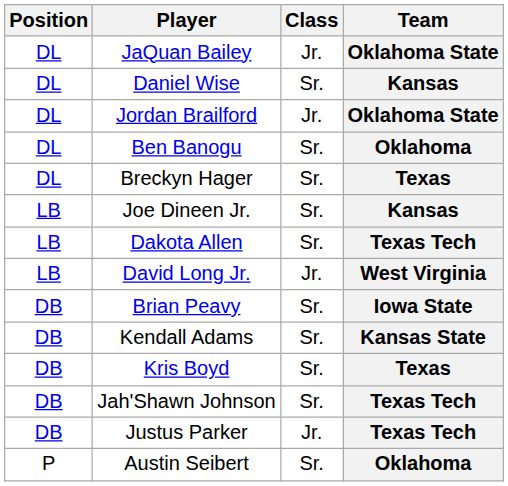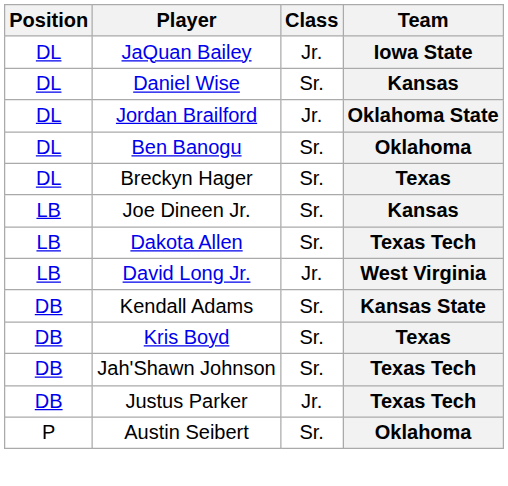JaQuan Bailey | Team: Oklahoma State -> Iowa State
- row: DB | Brian Peavy | Sr. | Iowa State
